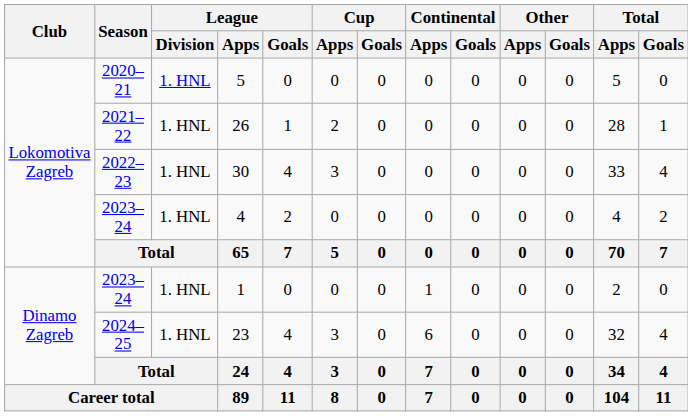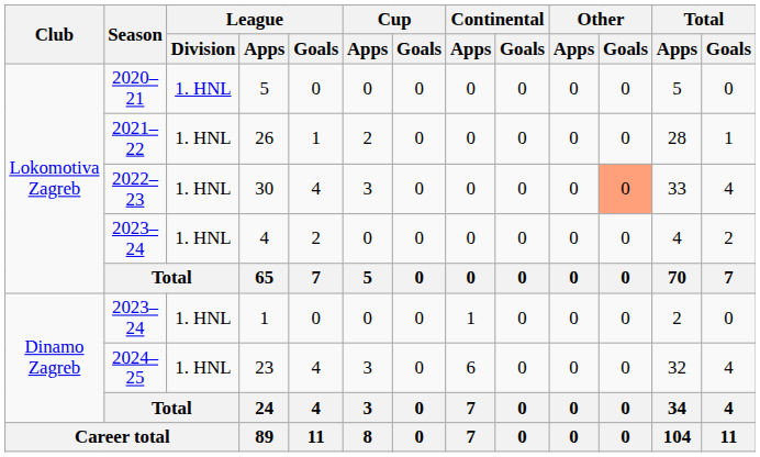30 | Other / Goals: no background -> lightsalmon background
